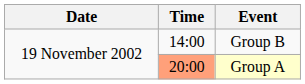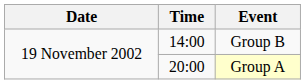Group A | Time: lightsalmon background -> no background
